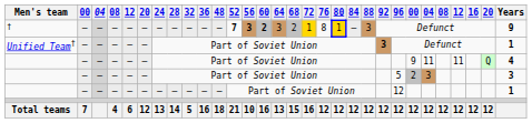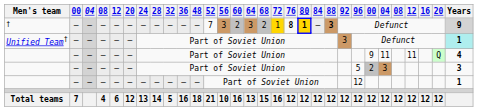† | 52: bold -> normal
† | 56: bold -> normal
† | 60: bold -> normal
† | 76: normal -> bold
† | 80: normal -> bold
† | 88: normal -> bold
† | Years: no background -> lightgrey background
Unified Team† | 92: bold -> normal
Unified Team† | Years: no background -> paleturquoise background
